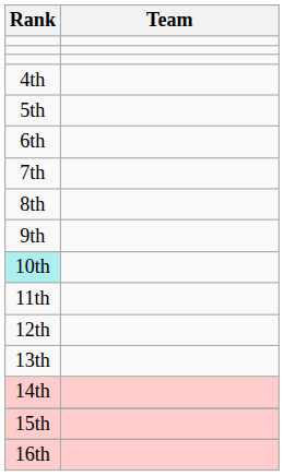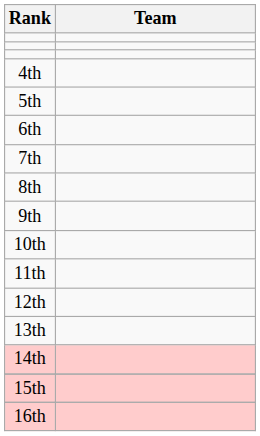row 11 | Rank: paleturquoise background -> no background
